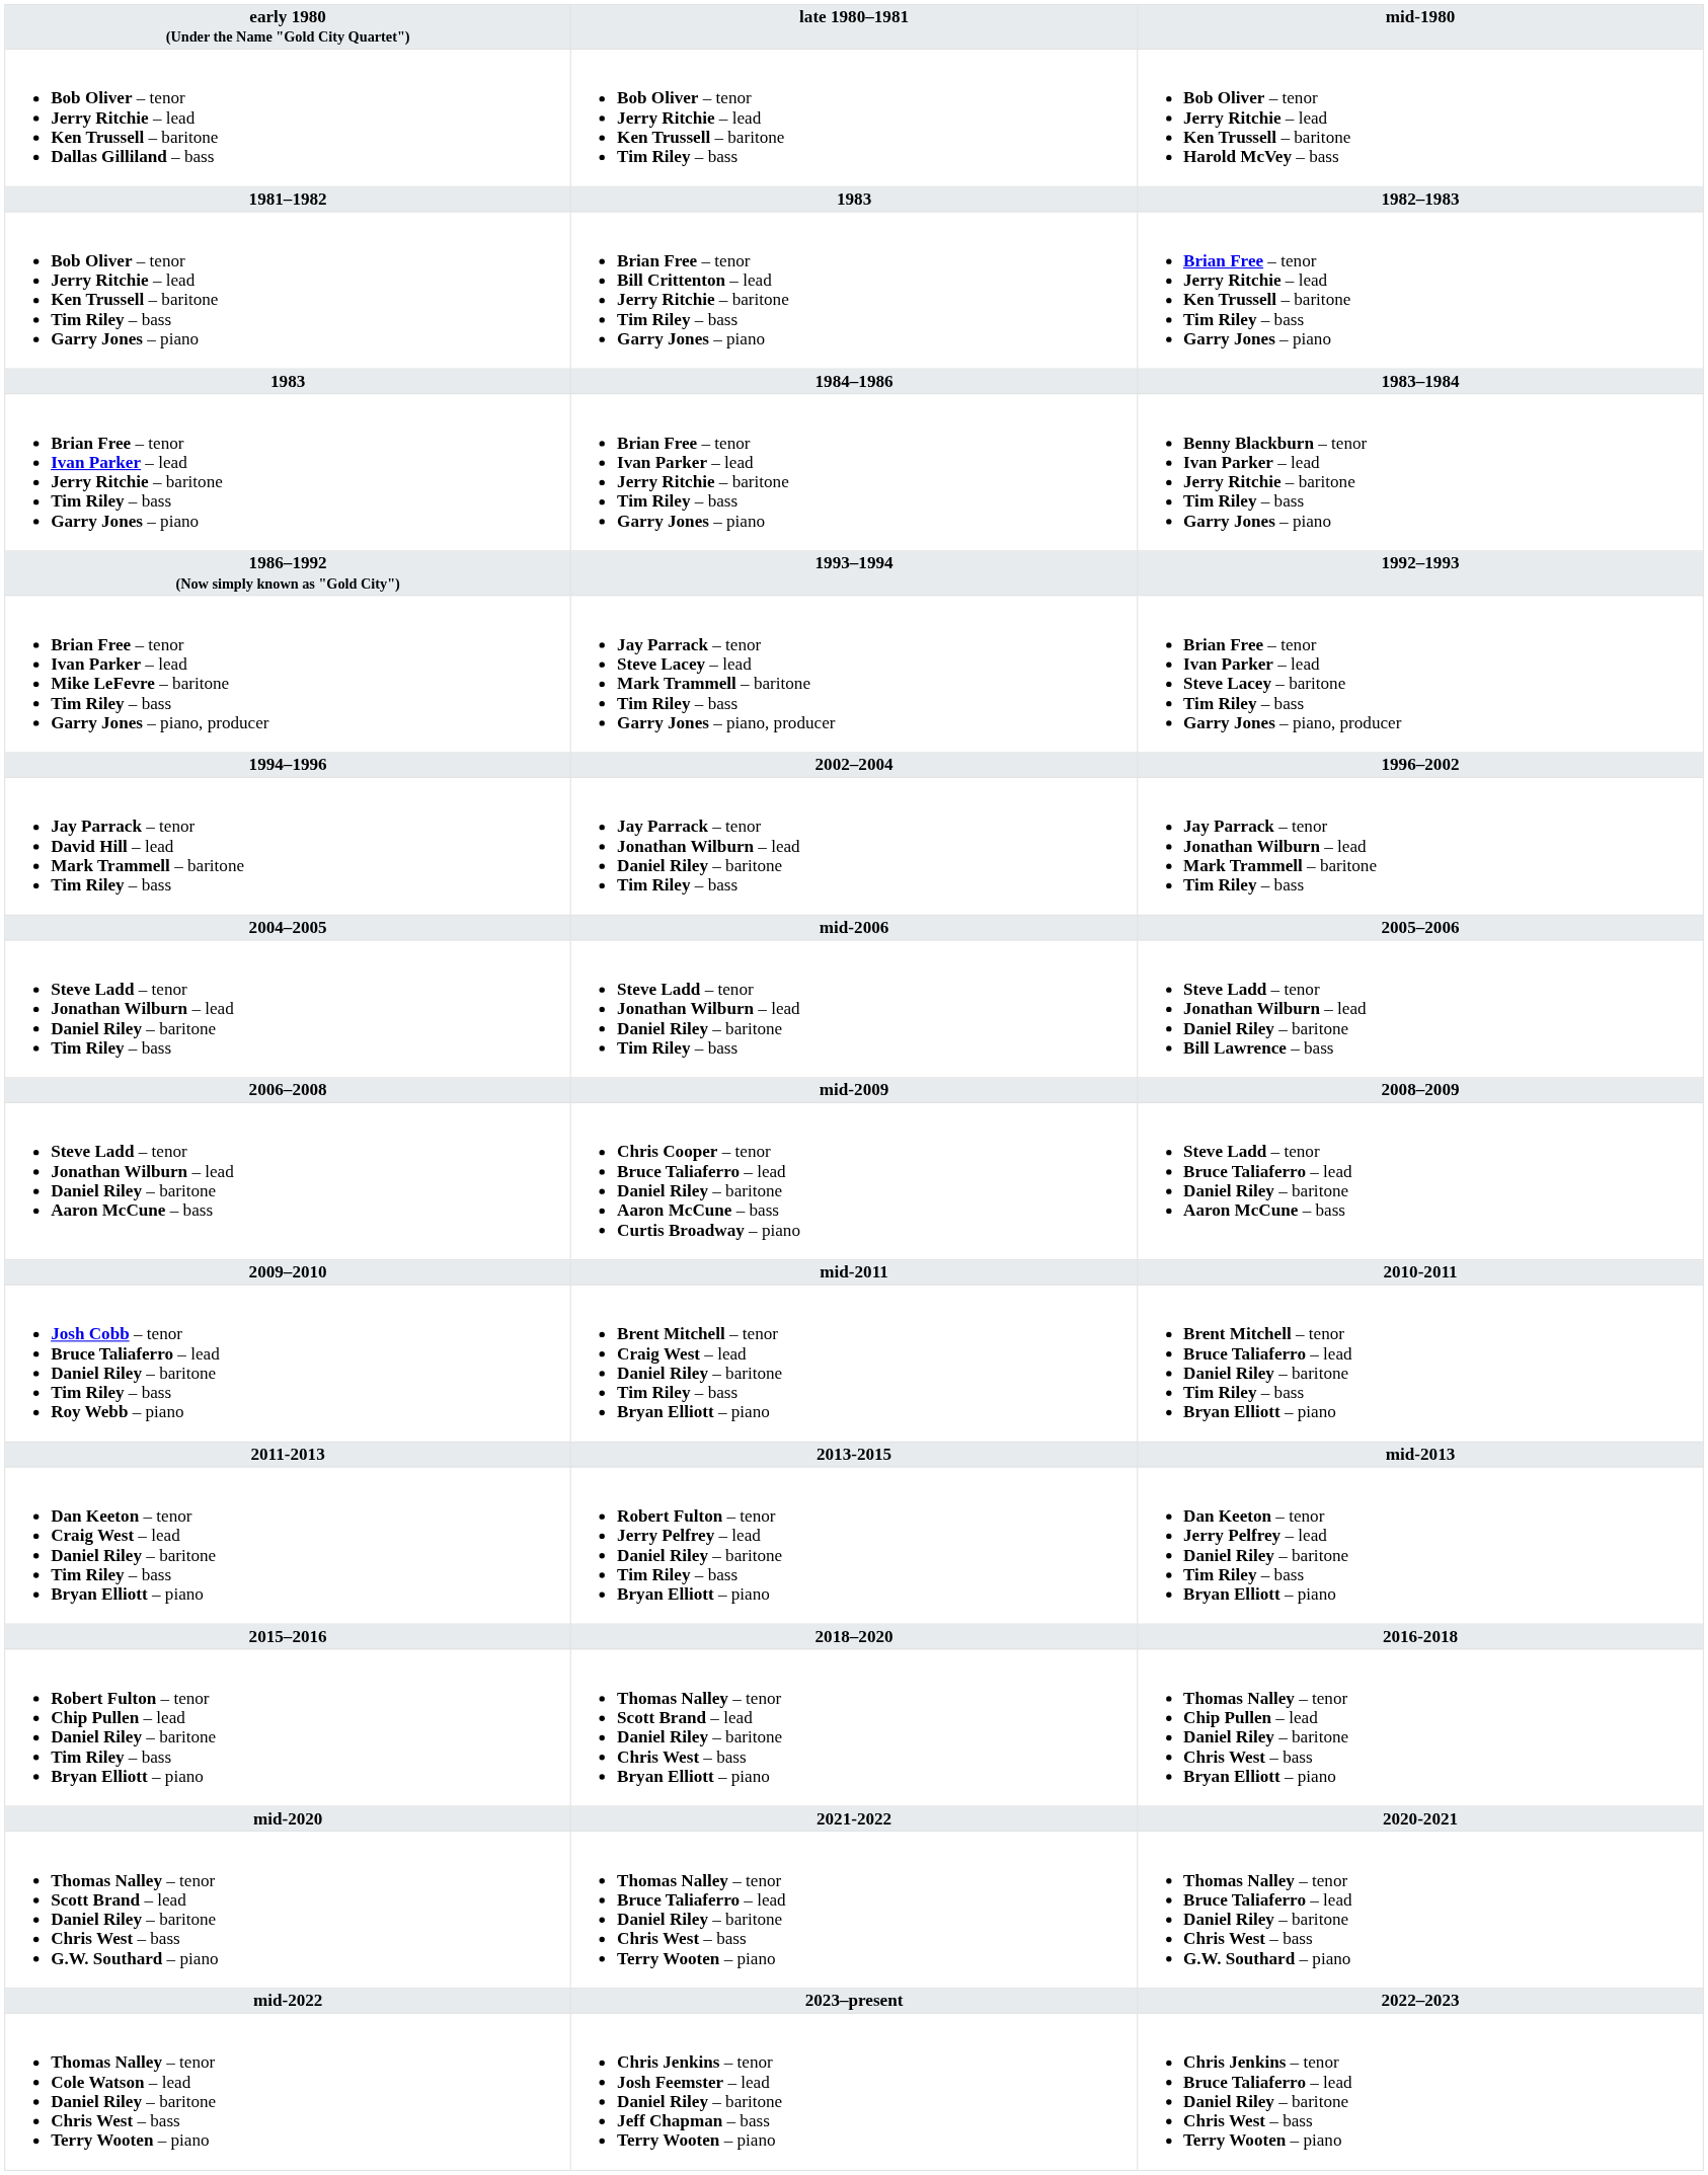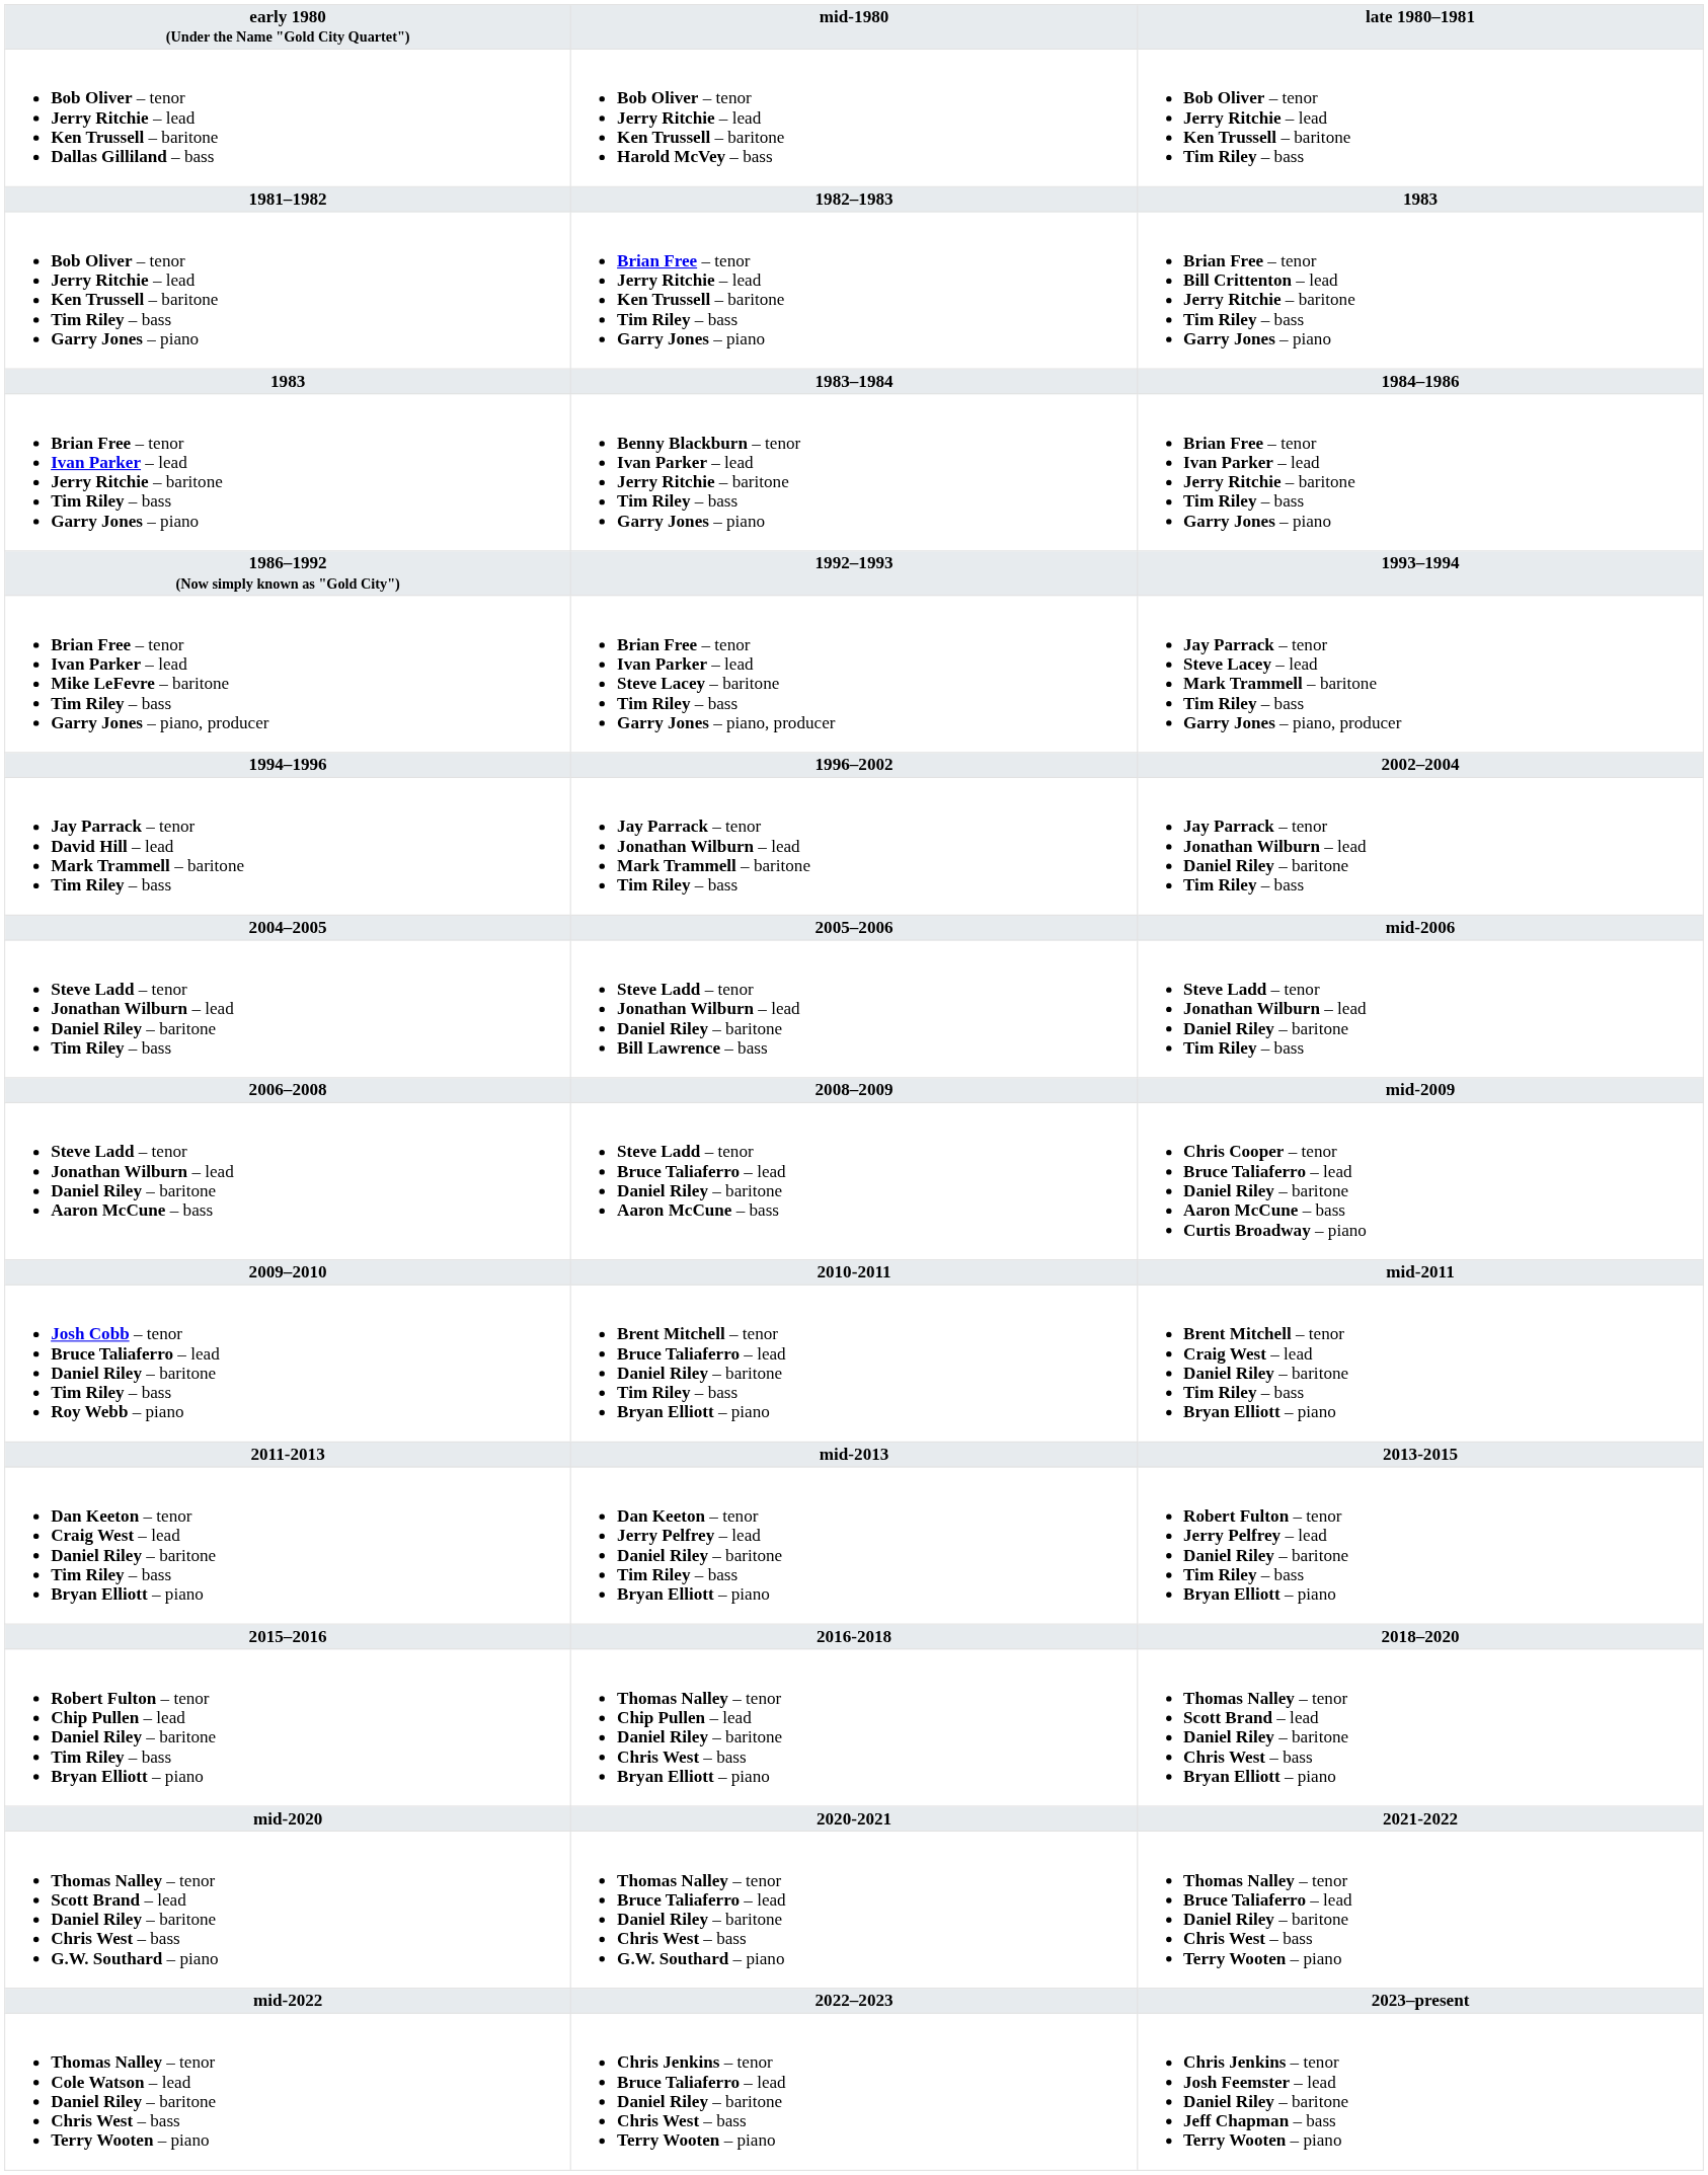columns swapped: mid-1980 <-> late 1980–1981
